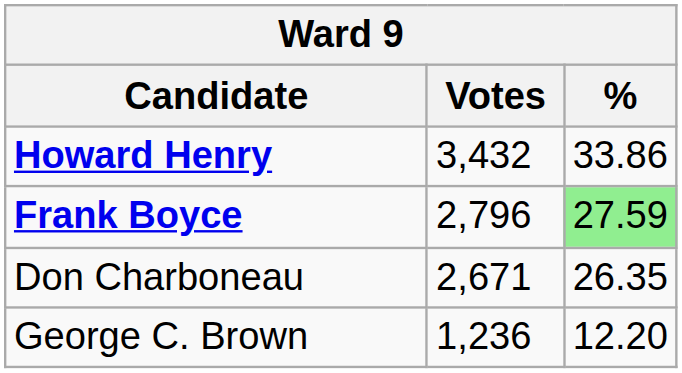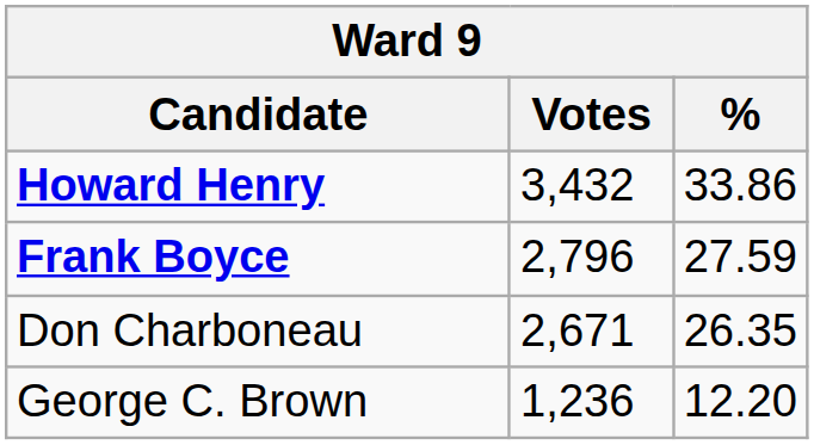Frank Boyce | %: lightgreen background -> no background
